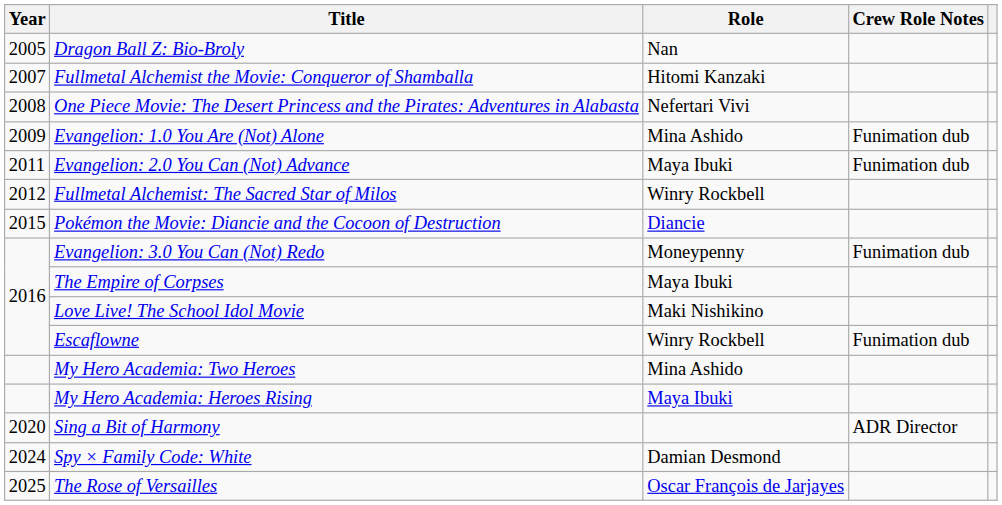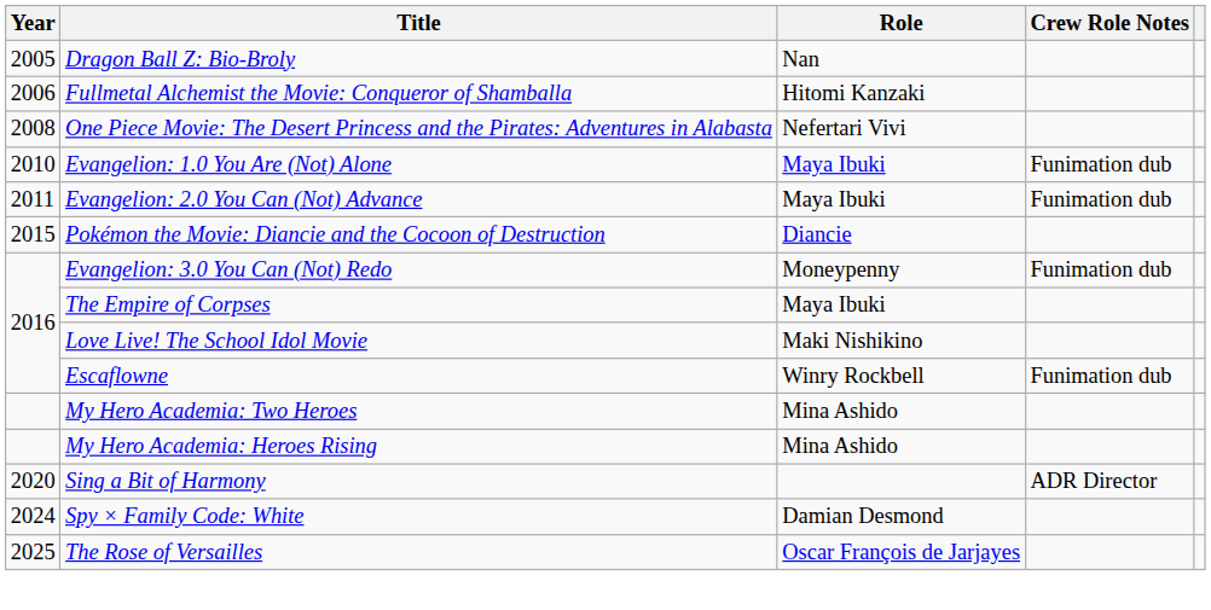Fullmetal Alchemist the Movie: Conqueror of Shamballa | Year: 2007 -> 2006
Evangelion: 1.0 You Are (Not) Alone | Year: 2009 -> 2010
Evangelion: 1.0 You Are (Not) Alone | Role: Mina Ashido -> Maya Ibuki
- row: 2012 | Fullmetal Alchemist: The Sacred Star of Milos | Winry Rockbell
My Hero Academia: Heroes Rising | Role: Maya Ibuki -> Mina Ashido
